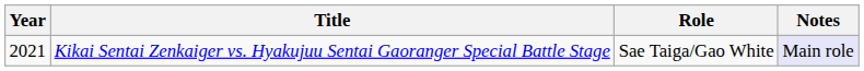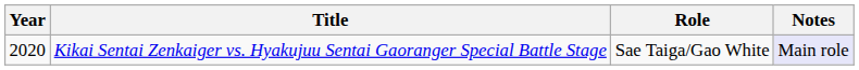row 2 | Year: 2021 -> 2020
